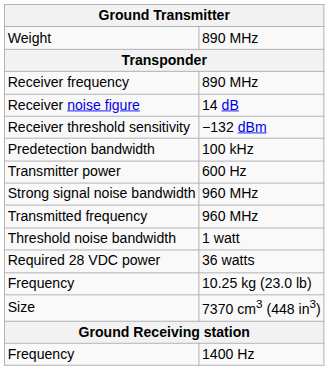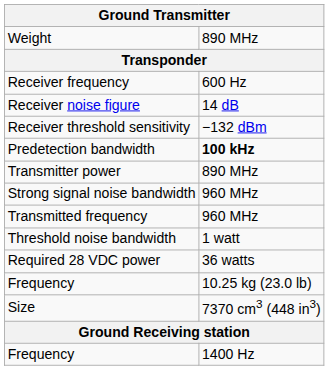row 4 | column 2: 890 MHz -> 600 Hz
row 7 | column 2: normal -> bold
row 8 | column 2: 600 Hz -> 890 MHz
